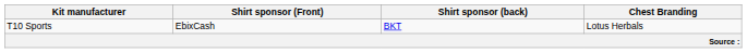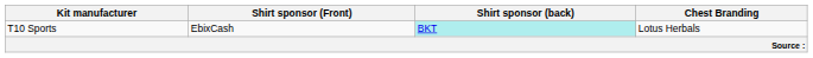T10 Sports | Shirt sponsor (back): no background -> paleturquoise background
